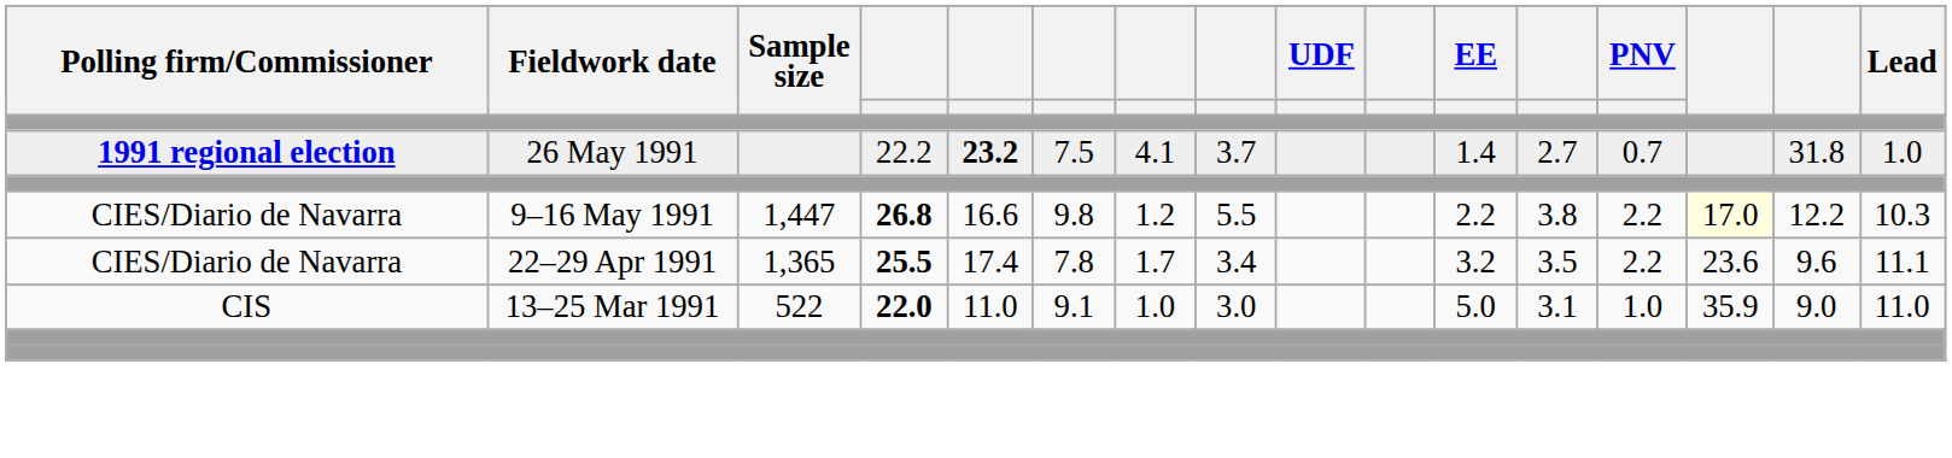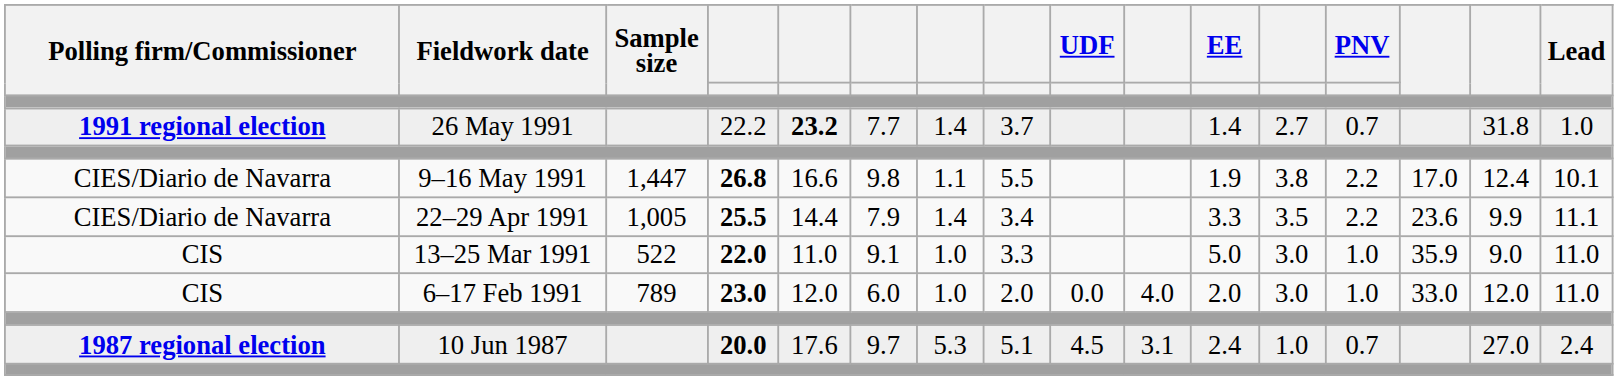26 May 1991 | column 6: 7.5 -> 7.7
26 May 1991 | column 7: 4.1 -> 1.4
9–16 May 1991 | column 7: 1.2 -> 1.1
9–16 May 1991 | EE: 2.2 -> 1.9
9–16 May 1991 | column 14: lightyellow background -> no background
9–16 May 1991 | column 15: 12.2 -> 12.4
9–16 May 1991 | Lead: 10.3 -> 10.1
22–29 Apr 1991 | Sample size: 1,365 -> 1,005
22–29 Apr 1991 | column 5: 17.4 -> 14.4
22–29 Apr 1991 | column 6: 7.8 -> 7.9
22–29 Apr 1991 | column 7: 1.7 -> 1.4
22–29 Apr 1991 | EE: 3.2 -> 3.3
22–29 Apr 1991 | column 15: 9.6 -> 9.9
13–25 Mar 1991 | column 8: 3.0 -> 3.3
13–25 Mar 1991 | column 12: 3.1 -> 3.0
+ row: CIS | 6–17 Feb 1991 | 789 | 23.0 | 12.0 | 6.0 | 1.0 | 2.0 | 0.0 | 4.0 | 2.0 | 3.0 | 1.0 | 33.0 | 12.0 | 11.0
+ row: 1987 regional election | 10 Jun 1987 | 20.0 | 17.6 | 9.7 | 5.3 | 5.1 | 4.5 | 3.1 | 2.4 | 1.0 | 0.7 | 27.0 | 2.4
